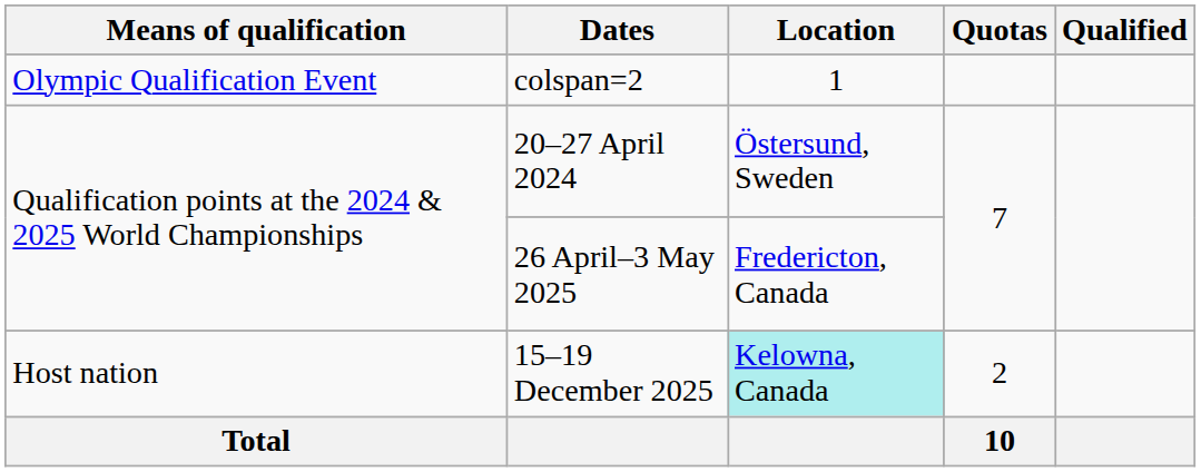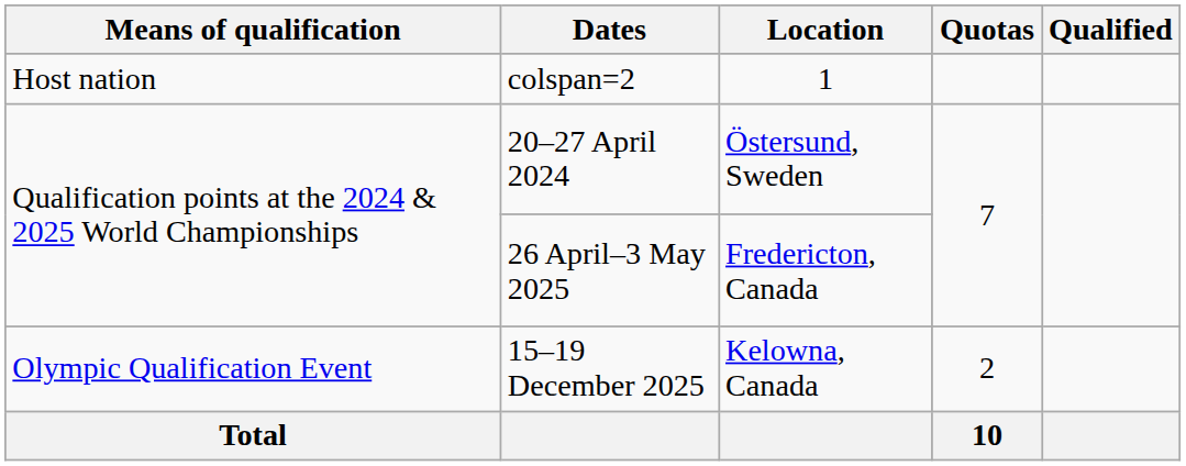colspan=2 | Means of qualification: Olympic Qualification Event -> Host nation
15–19 December 2025 | Means of qualification: Host nation -> Olympic Qualification Event
15–19 December 2025 | Location: paleturquoise background -> no background
